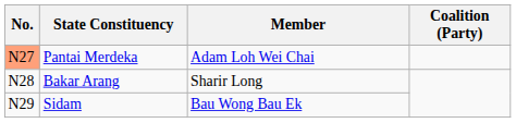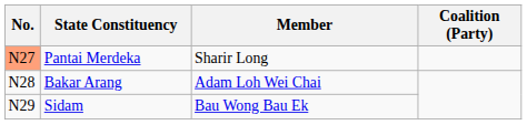Pantai Merdeka | Member: Adam Loh Wei Chai -> Sharir Long
Bakar Arang | Member: Sharir Long -> Adam Loh Wei Chai
